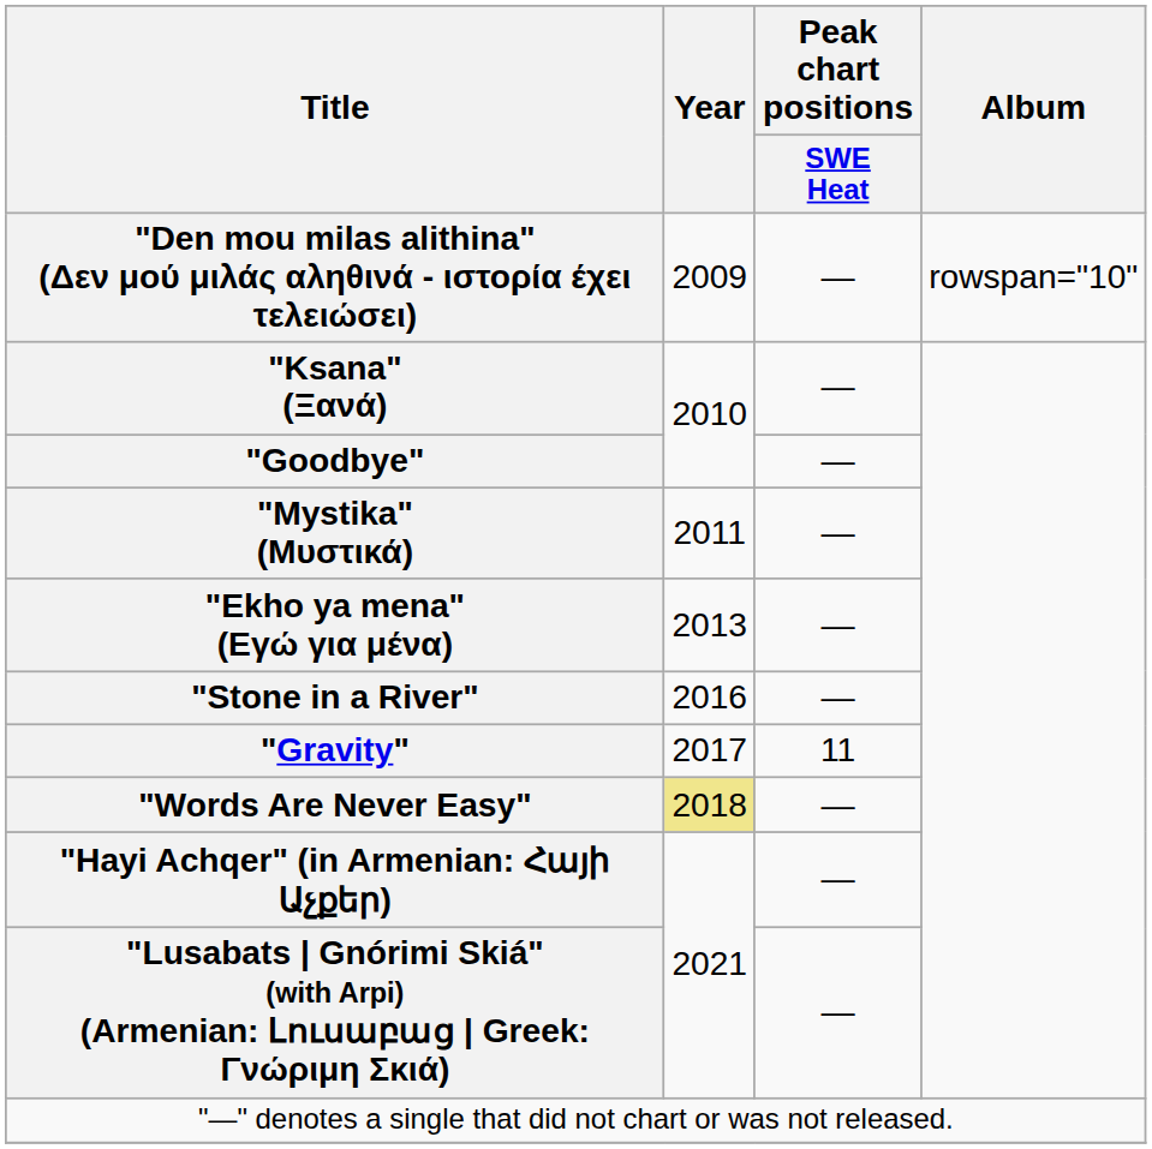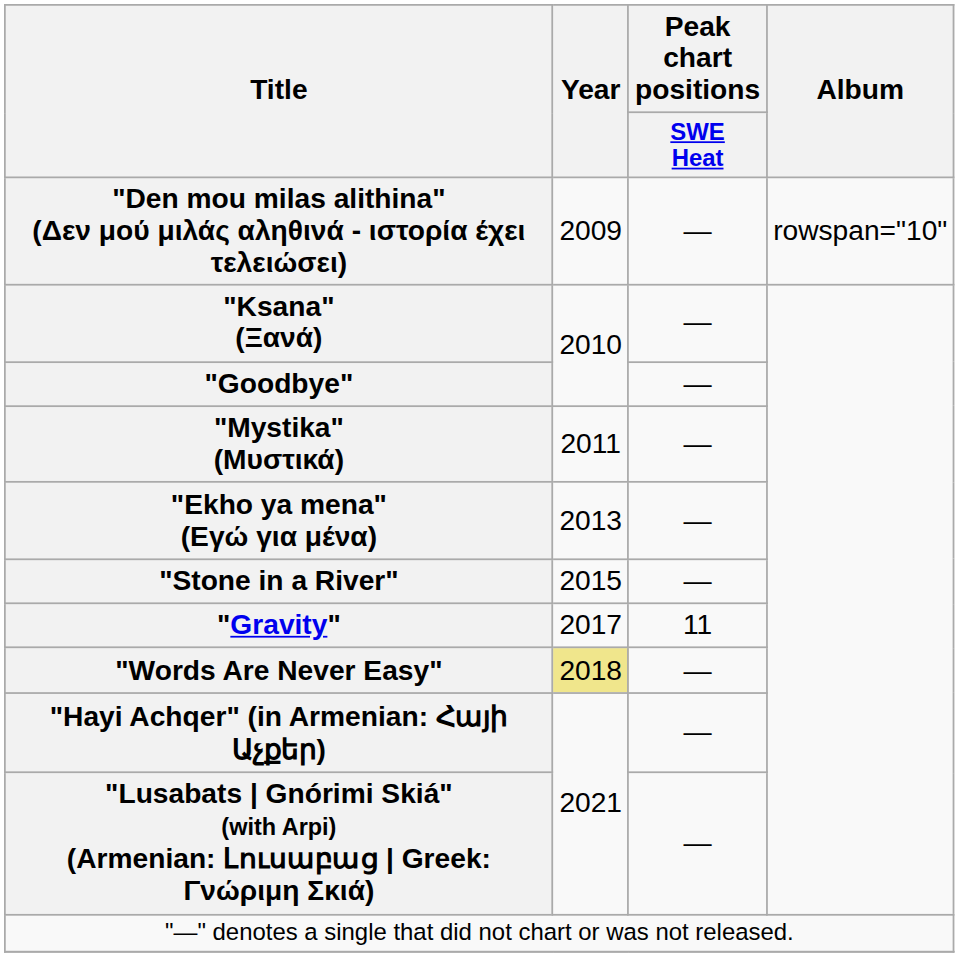"Stone in a River" | Year: 2016 -> 2015
